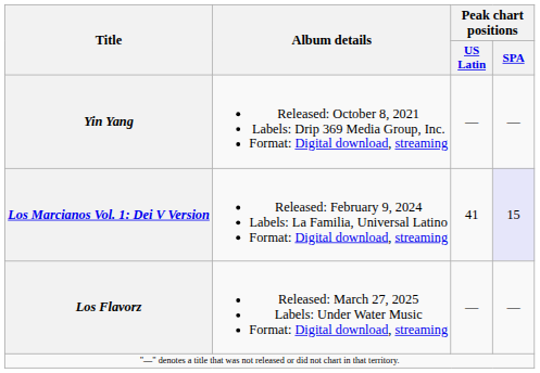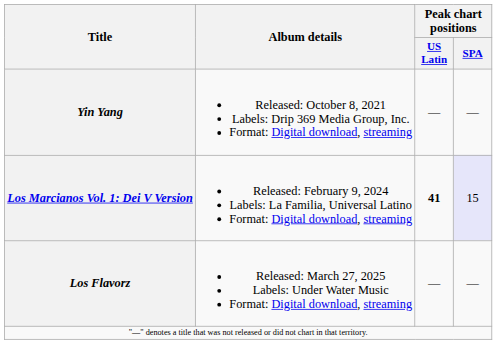Los Marcianos Vol. 1: Dei V Version | Peak chart positions / US Latin: normal -> bold
